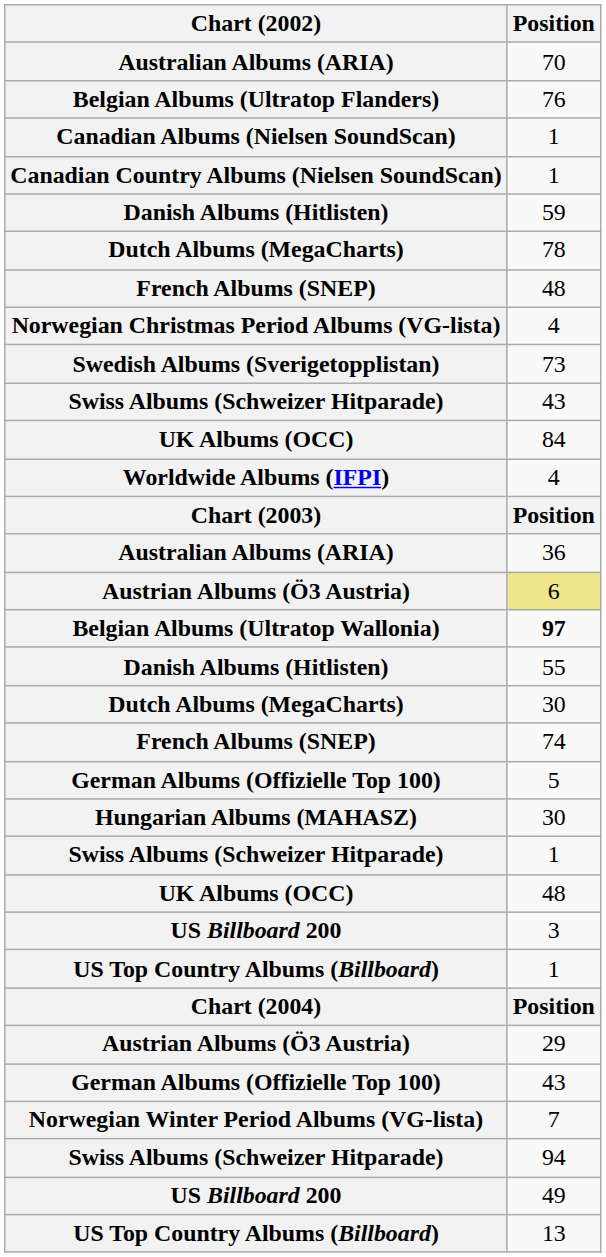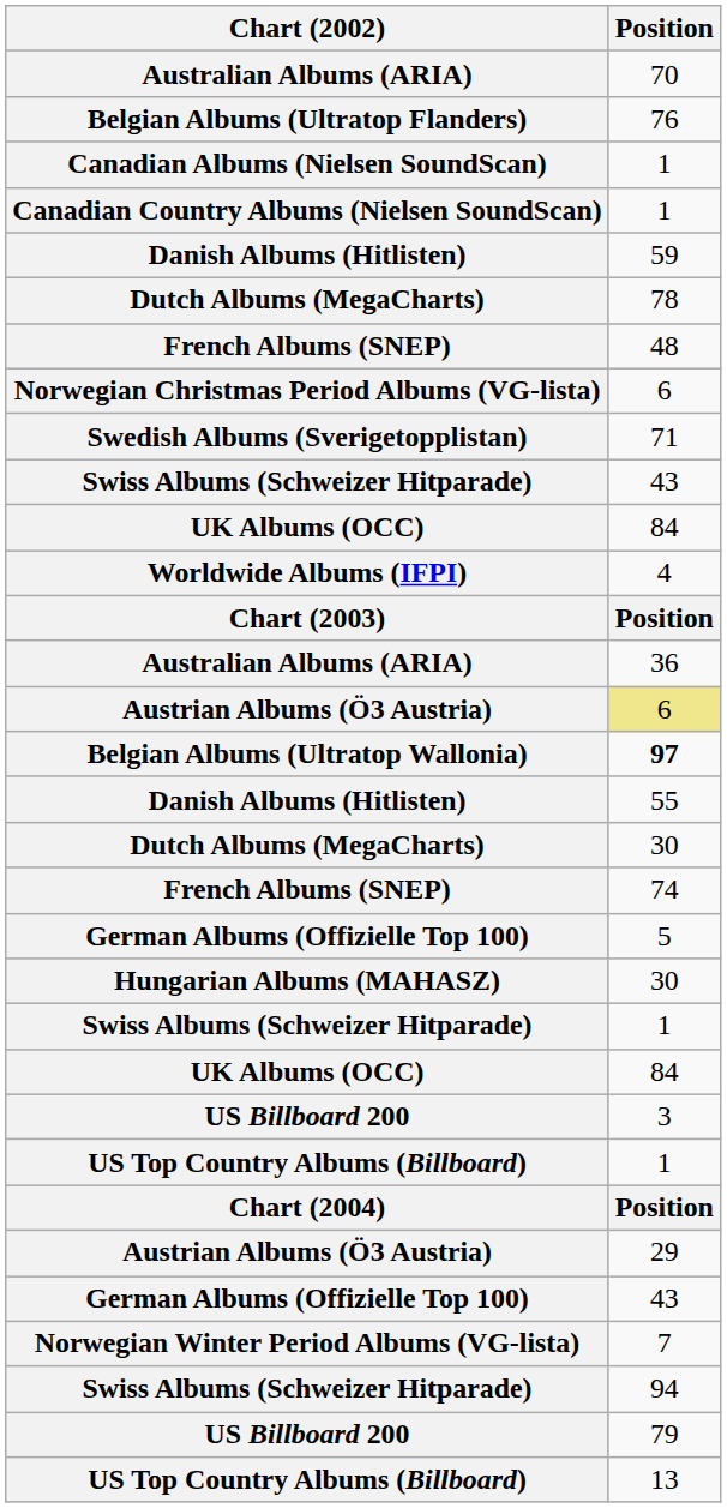row 9 | Position: 4 -> 6
row 10 | Position: 73 -> 71
row 24 | Position: 48 -> 84
row 32 | Position: 49 -> 79
